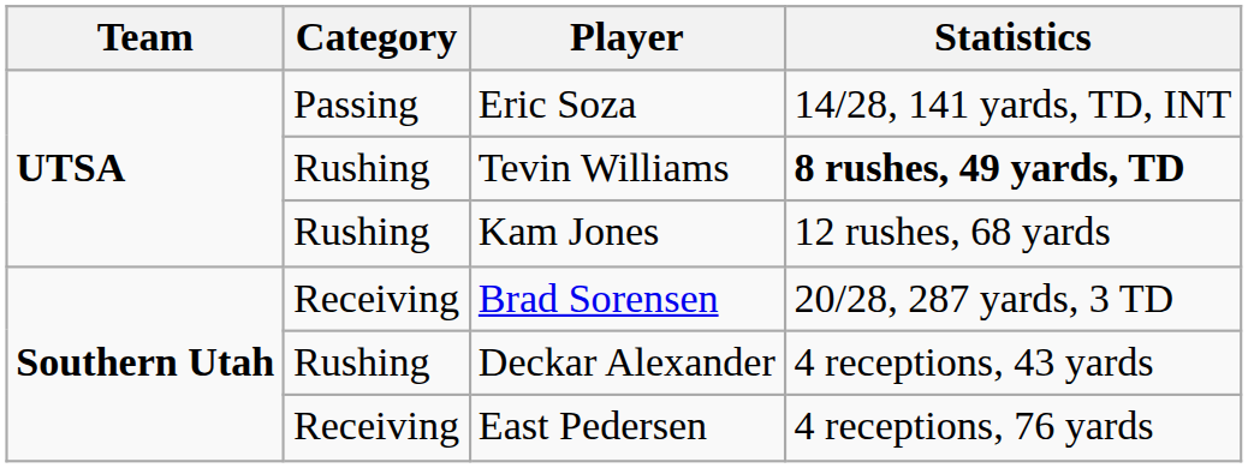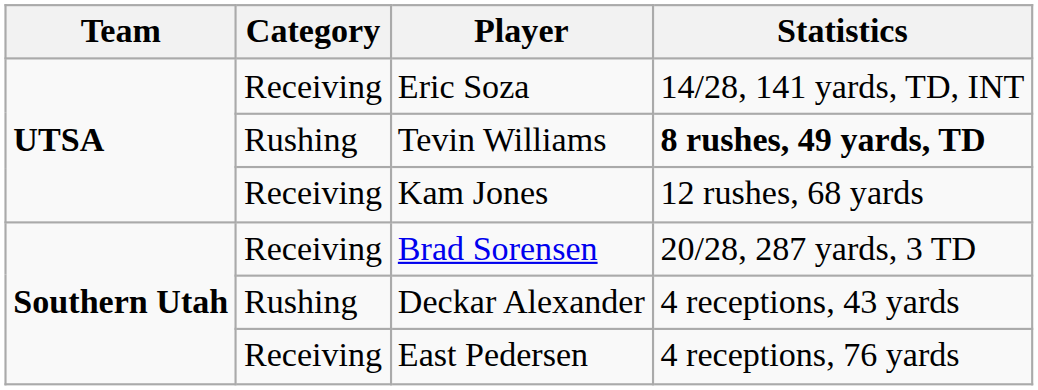Eric Soza | Category: Passing -> Receiving
Kam Jones | Category: Rushing -> Receiving
